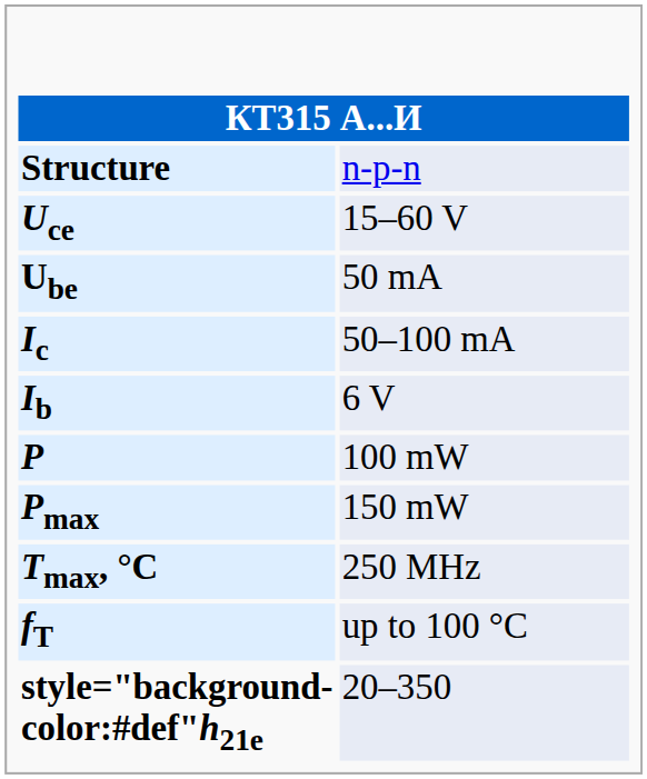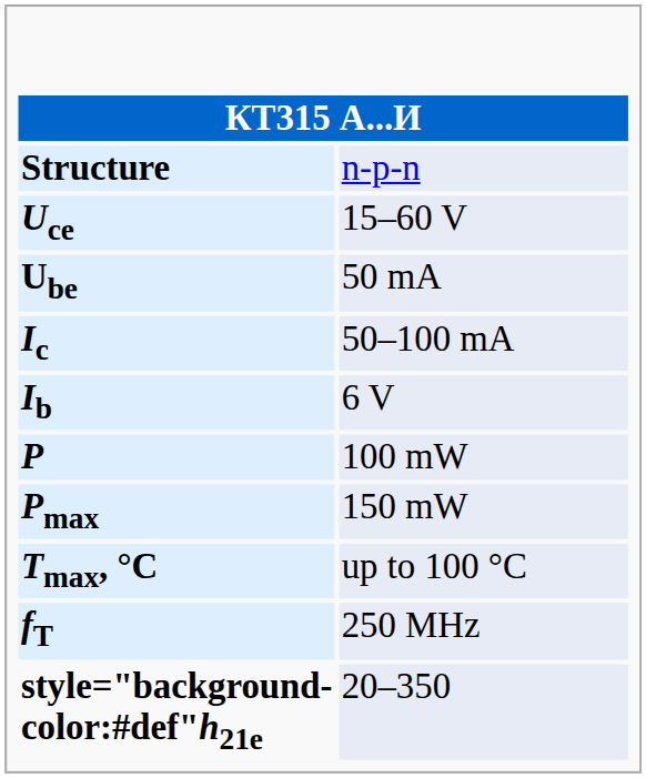Tmax, °C | column 2: 250 MHz -> up to 100 °C
fT | column 2: up to 100 °C -> 250 MHz
